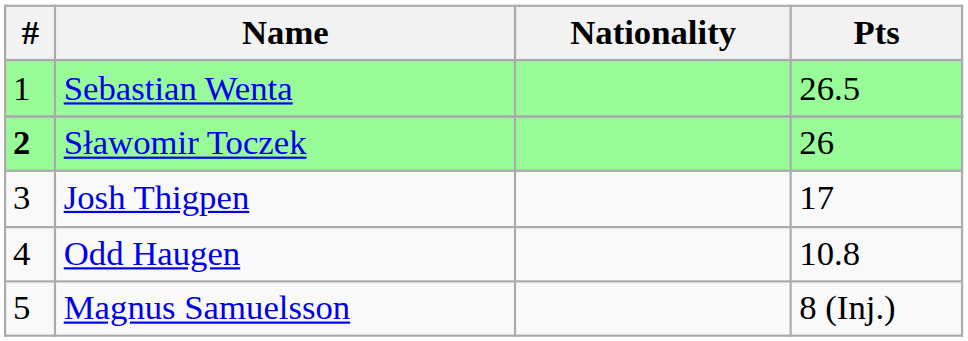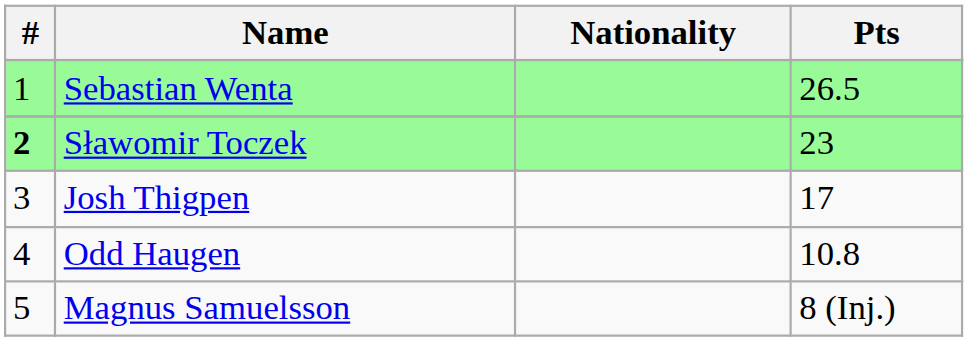Sławomir Toczek | Pts: 26 -> 23
